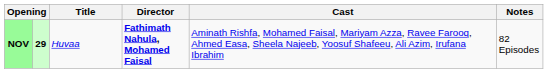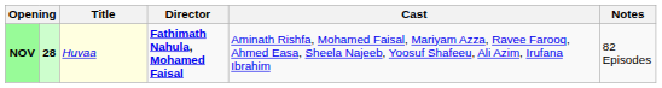NOV | column 2: 29 -> 28
NOV | Title: no background -> lightyellow background
